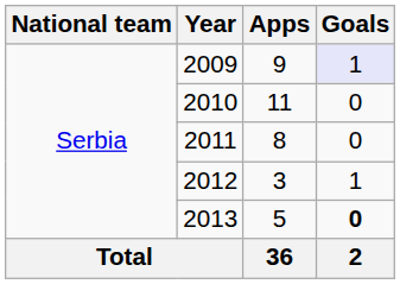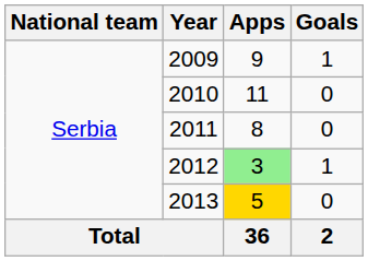2009 | Goals: lavender background -> no background
2012 | Apps: no background -> lightgreen background
2013 | Apps: no background -> gold background
2013 | Goals: bold -> normal
